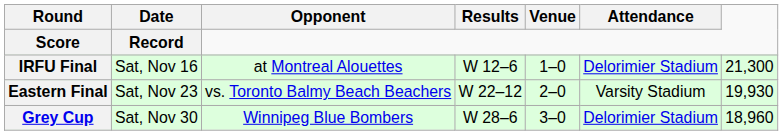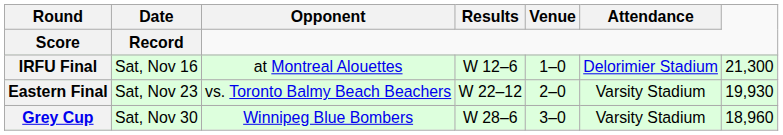Grey Cup | Attendance: Delorimier Stadium -> Varsity Stadium
